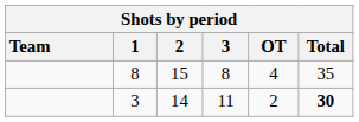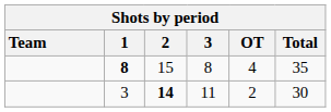row 3 | 1: normal -> bold
row 4 | 2: normal -> bold
row 4 | Total: bold -> normal
